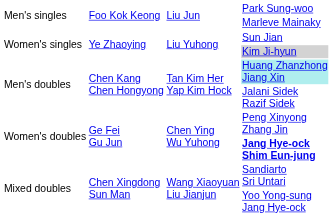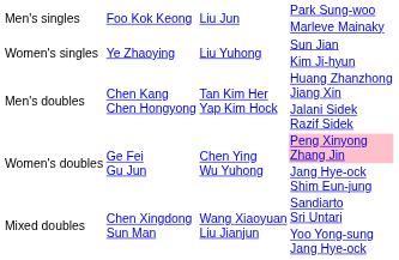Kim Ji-hyun | column 4: lightgrey background -> no background
Huang Zhanzhong Jiang Xin | column 4: paleturquoise background -> no background
Peng Xinyong Zhang Jin | column 4: no background -> pink background
Jang Hye-ock Shim Eun-jung | column 4: bold -> normal
